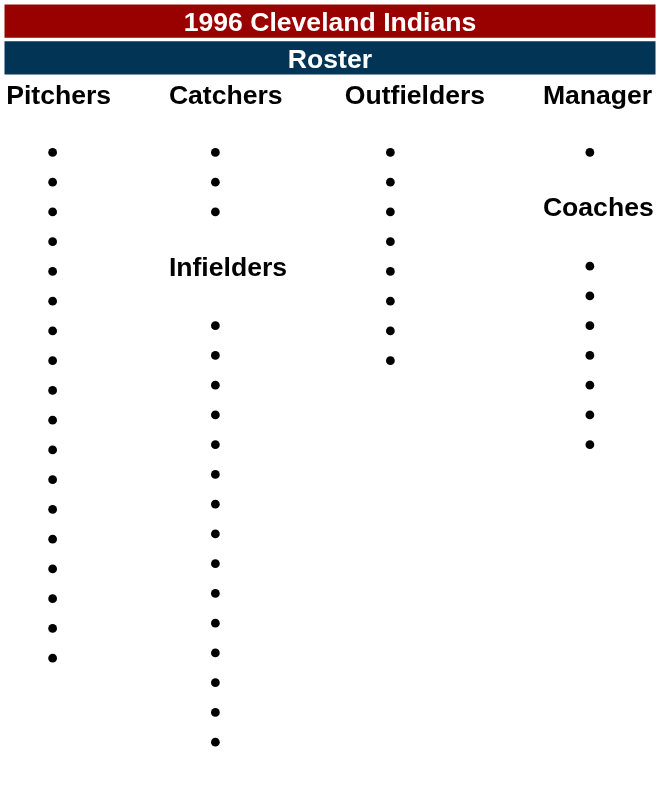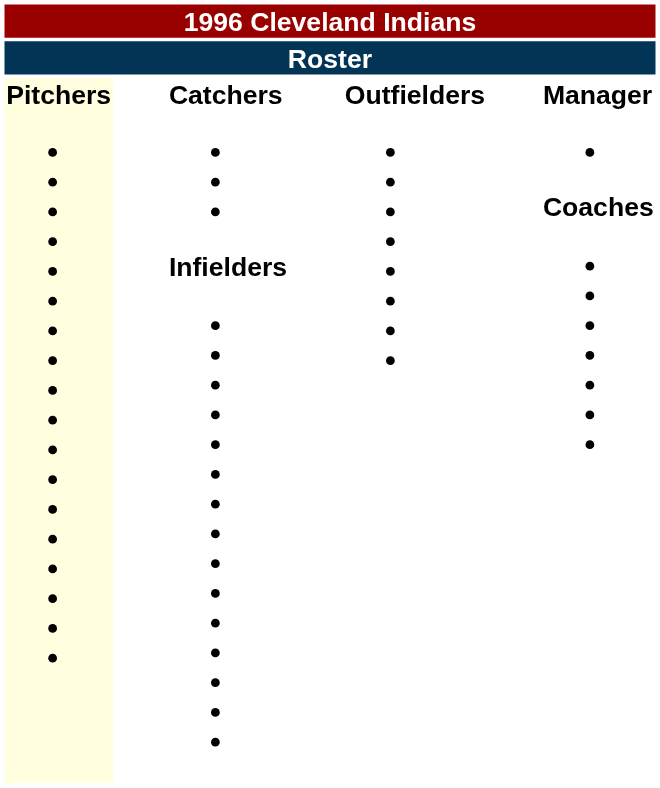Pitchers | column 1: no background -> lightyellow background
